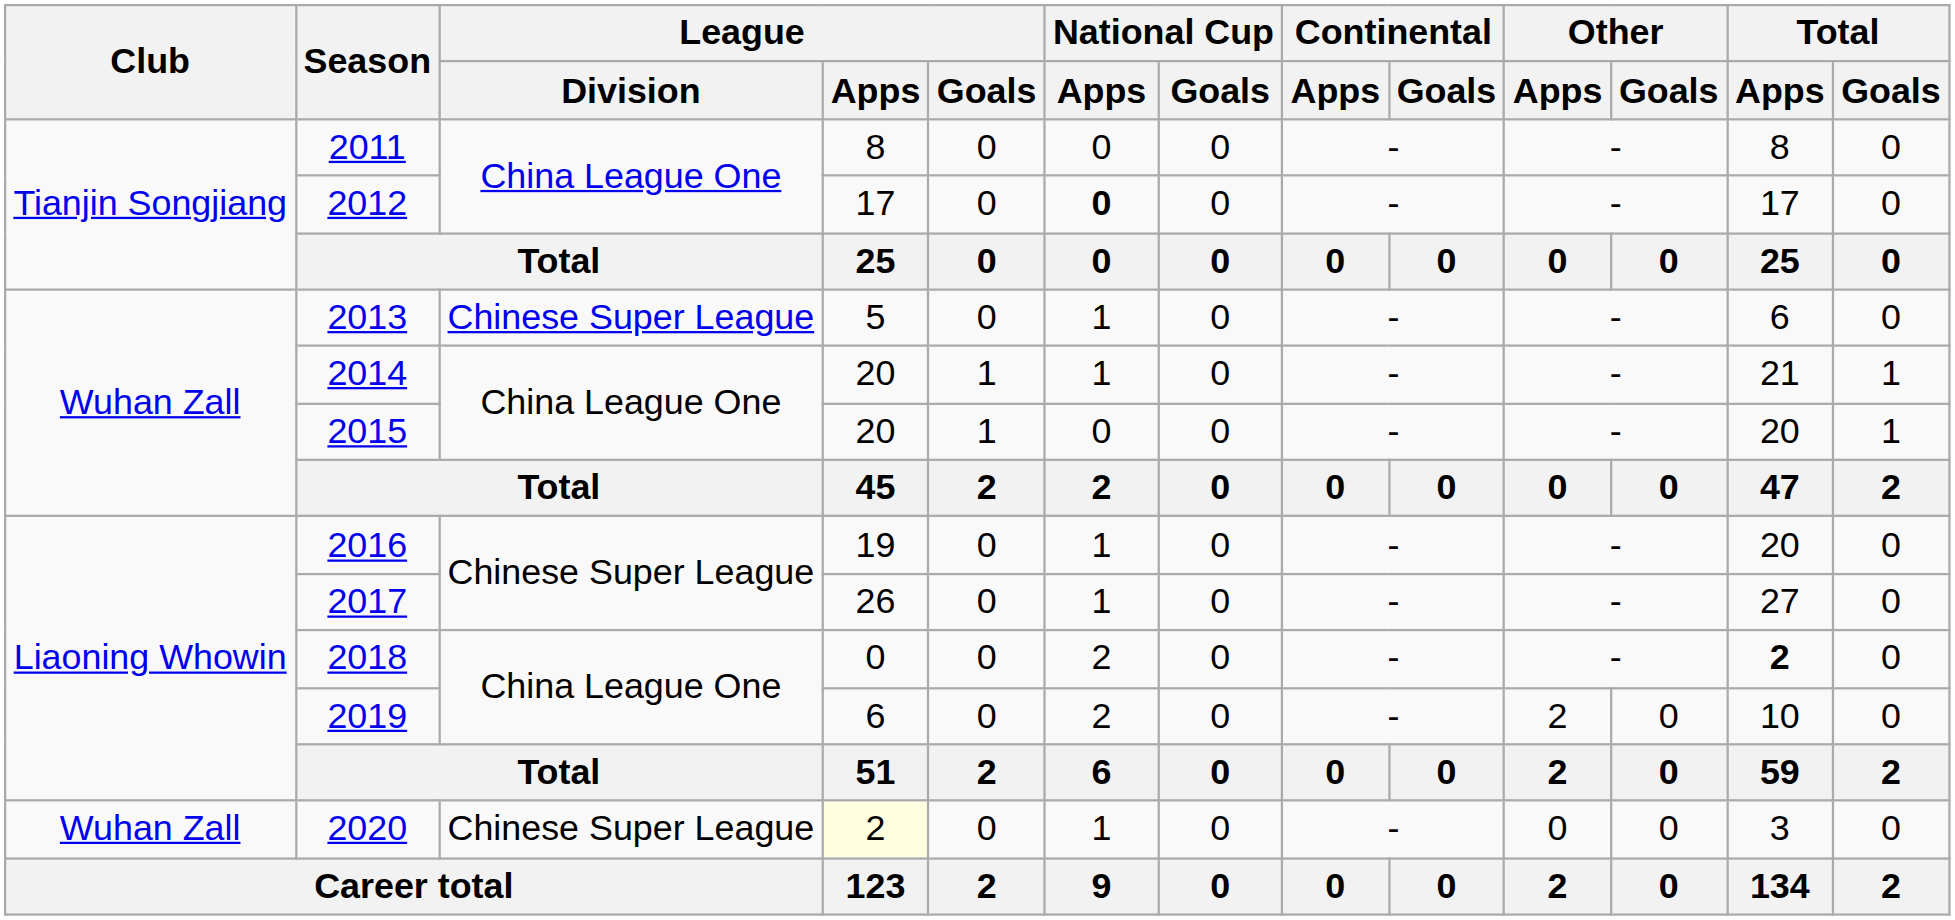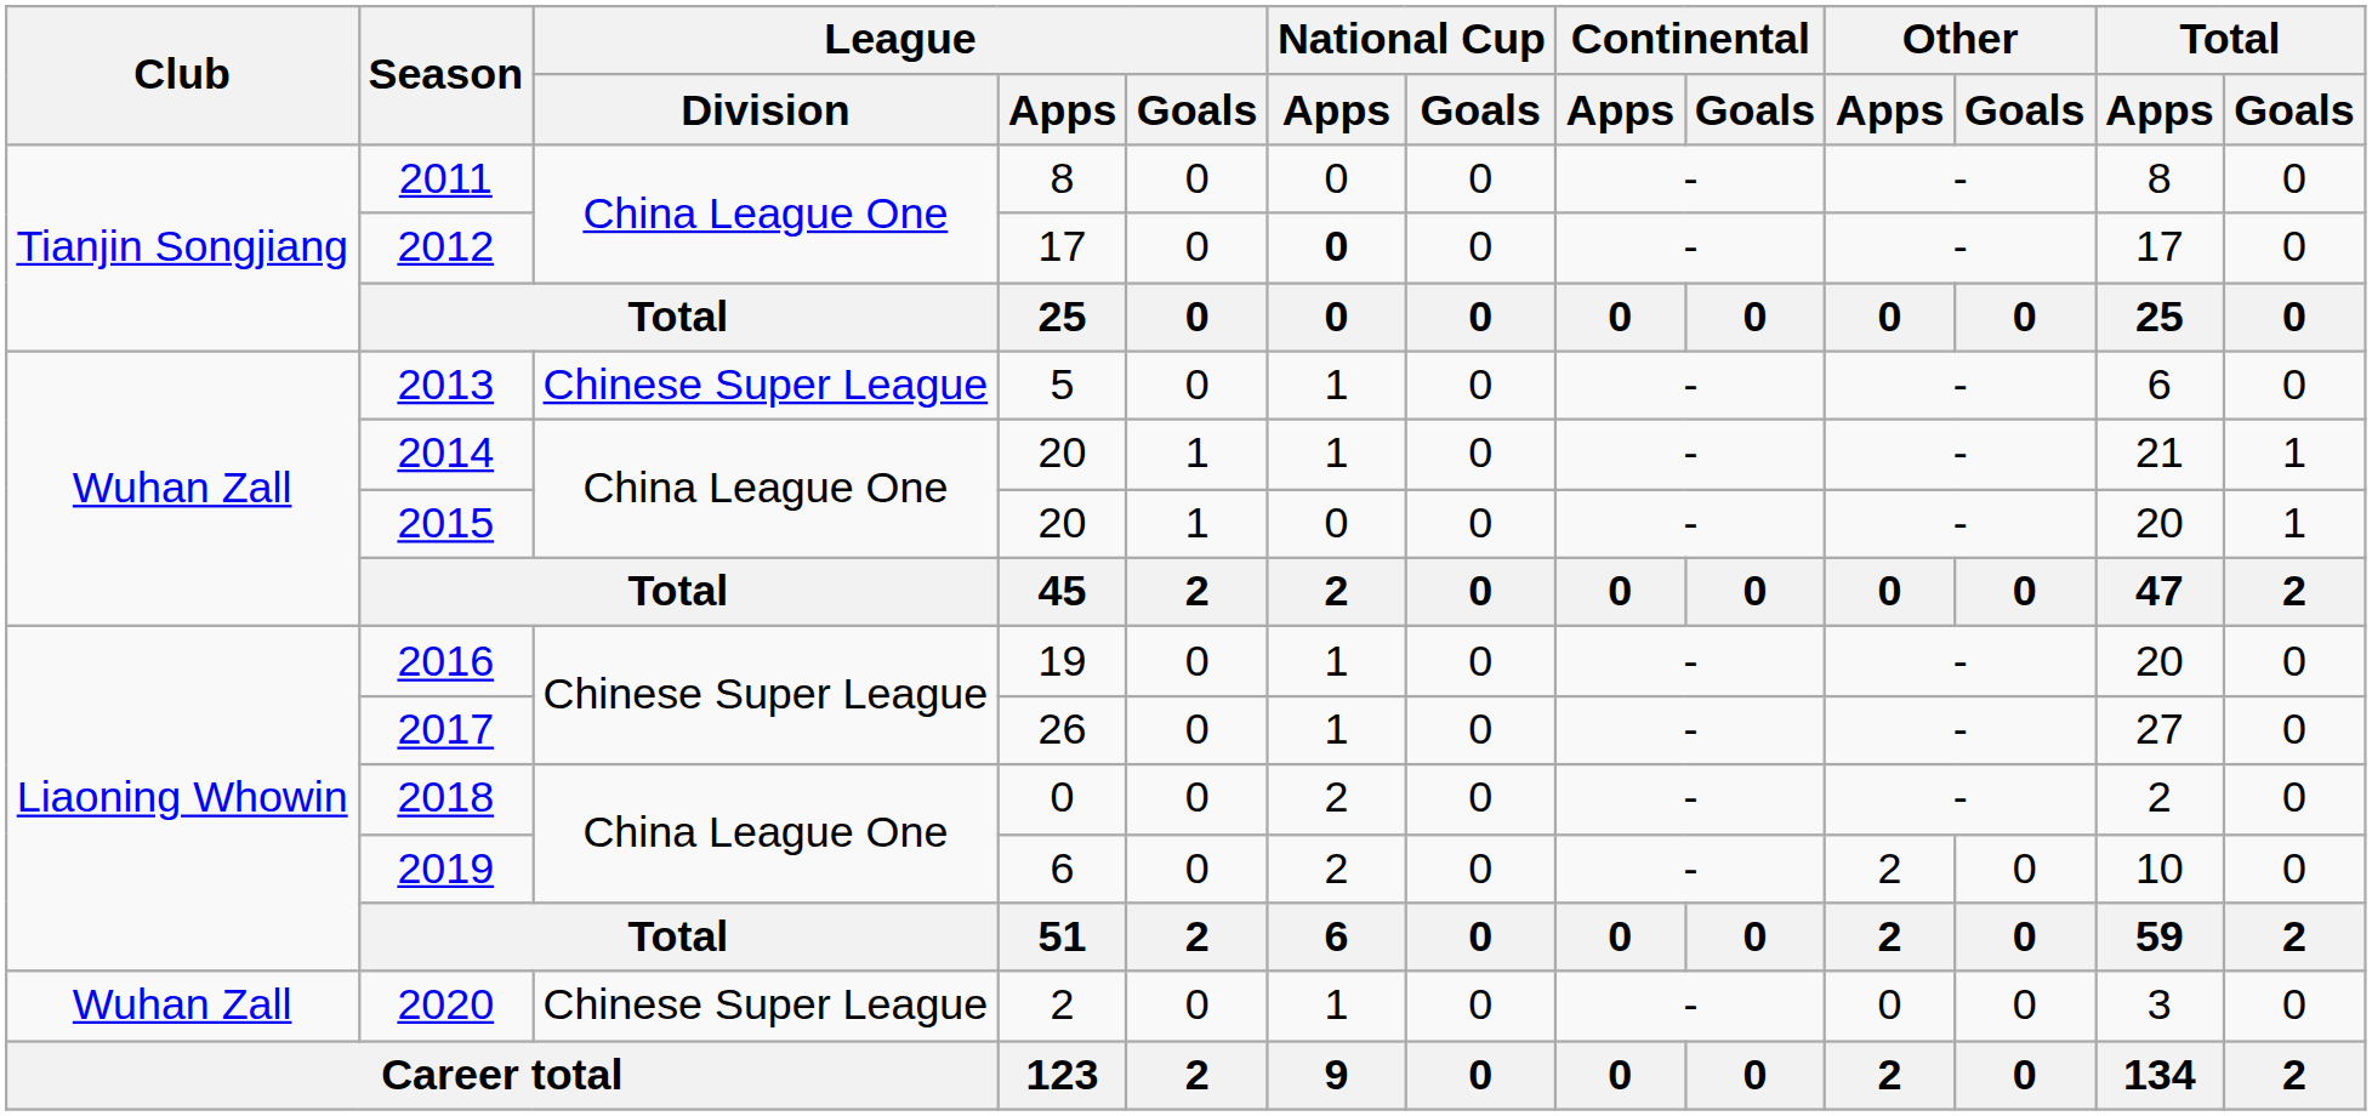2018 | Total / Apps: bold -> normal
2020 | League / Apps: lightyellow background -> no background
